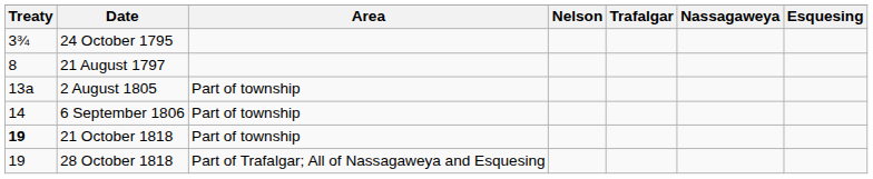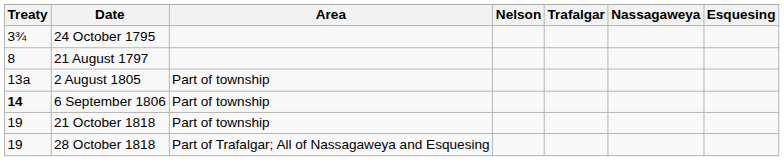6 September 1806 | Treaty: normal -> bold
21 October 1818 | Treaty: bold -> normal
